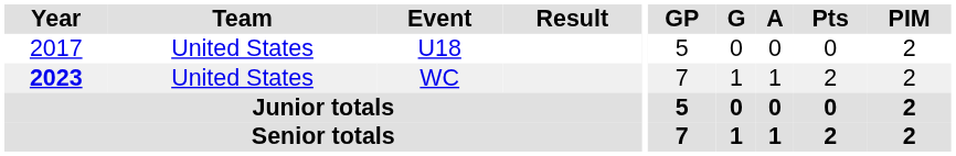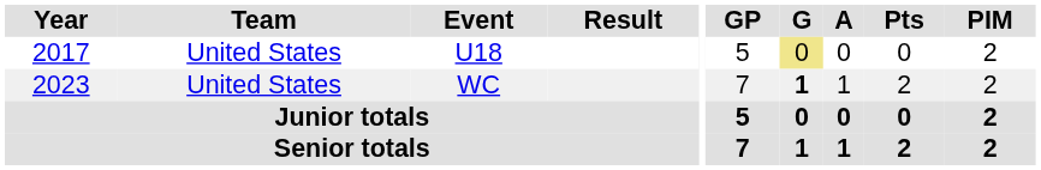U18 | G: no background -> khaki background
WC | Year: bold -> normal
WC | G: normal -> bold
